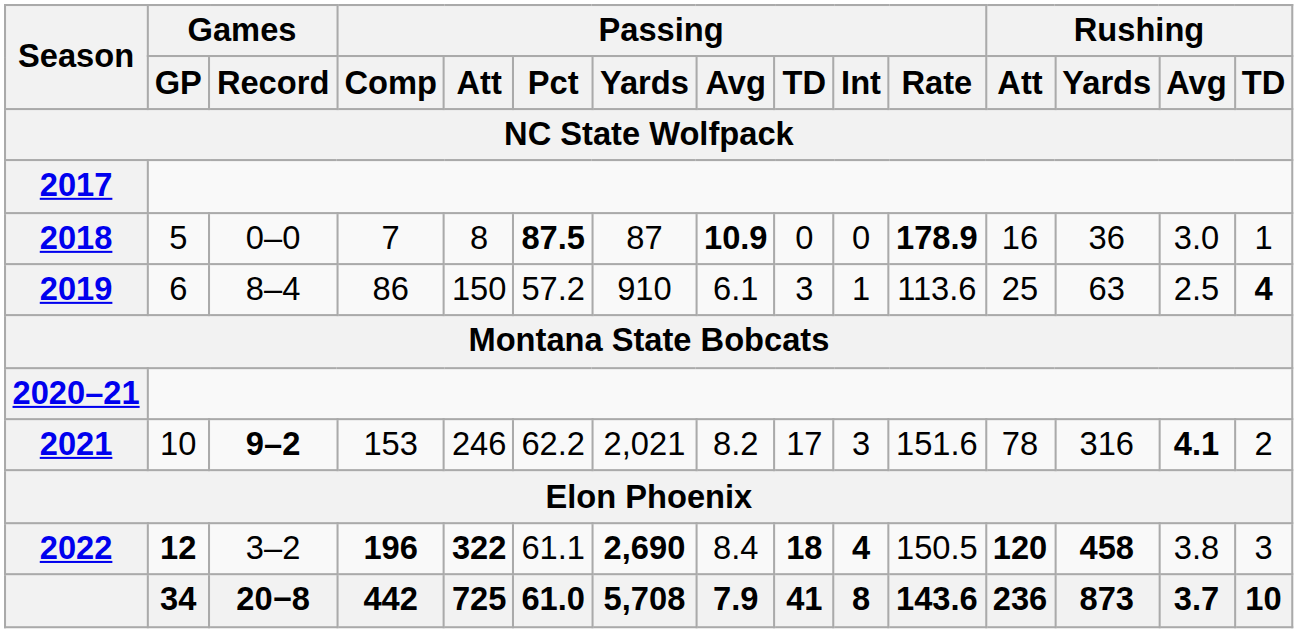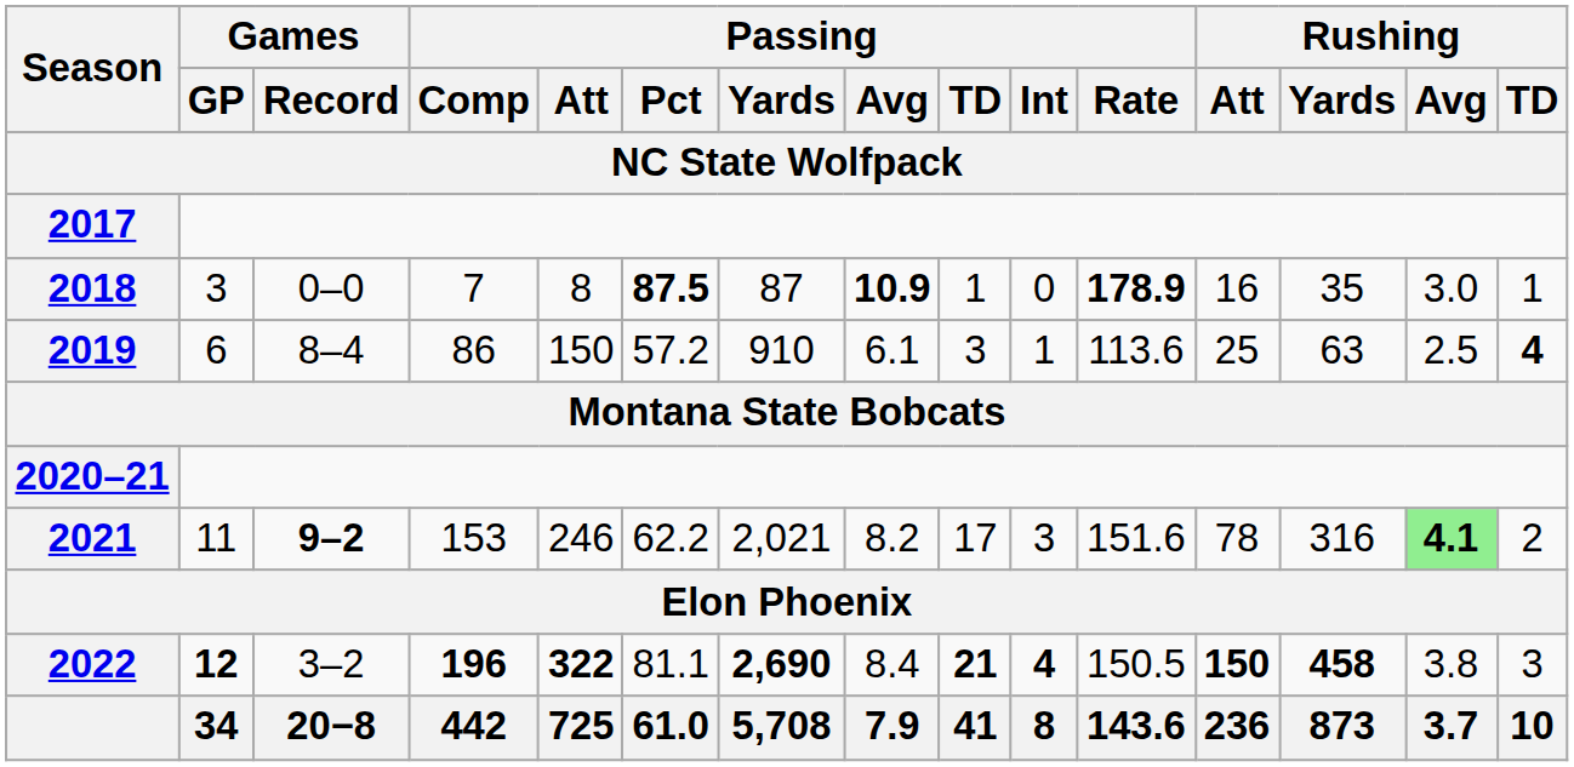2018 | Games / GP: 5 -> 3
2018 | Passing / TD: 0 -> 1
2018 | Rushing / Yards: 36 -> 35
2021 | Games / GP: 10 -> 11
2021 | Rushing / Avg: no background -> lightgreen background
2022 | Passing / Pct: 61.1 -> 81.1
2022 | Passing / TD: 18 -> 21
2022 | Rushing / Att: 120 -> 150
